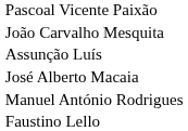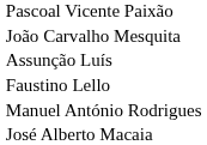row 4 | column 1: José Alberto Macaia -> Faustino Lello
row 6 | column 1: Faustino Lello -> José Alberto Macaia
